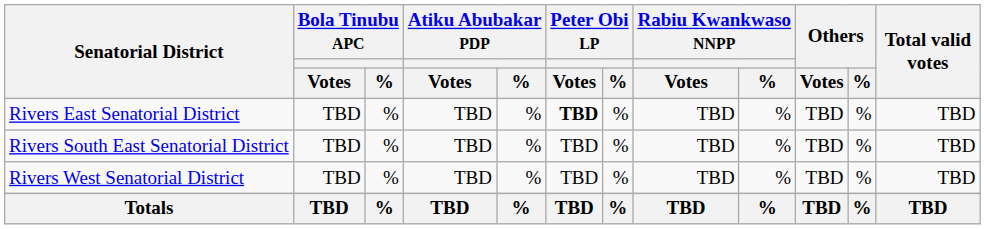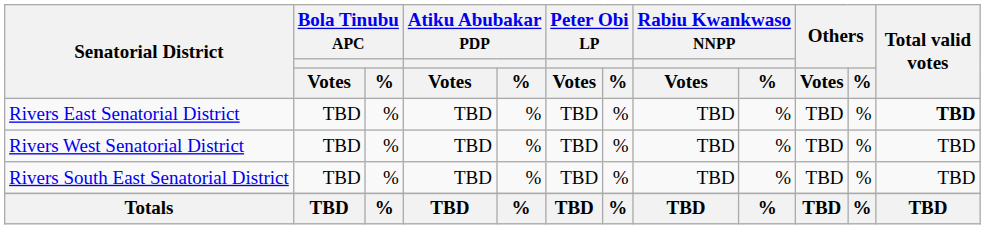Rivers East Senatorial District | Peter Obi LP / Votes: bold -> normal
Rivers East Senatorial District | Total valid votes: normal -> bold
rows swapped: Rivers South East Senatorial District <-> Rivers West Senatorial District
